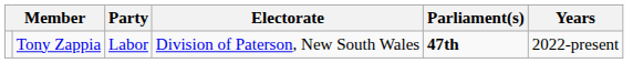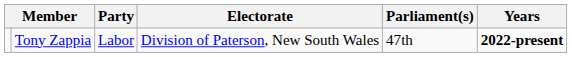Tony Zappia | Parliament(s): bold -> normal
Tony Zappia | Years: normal -> bold
